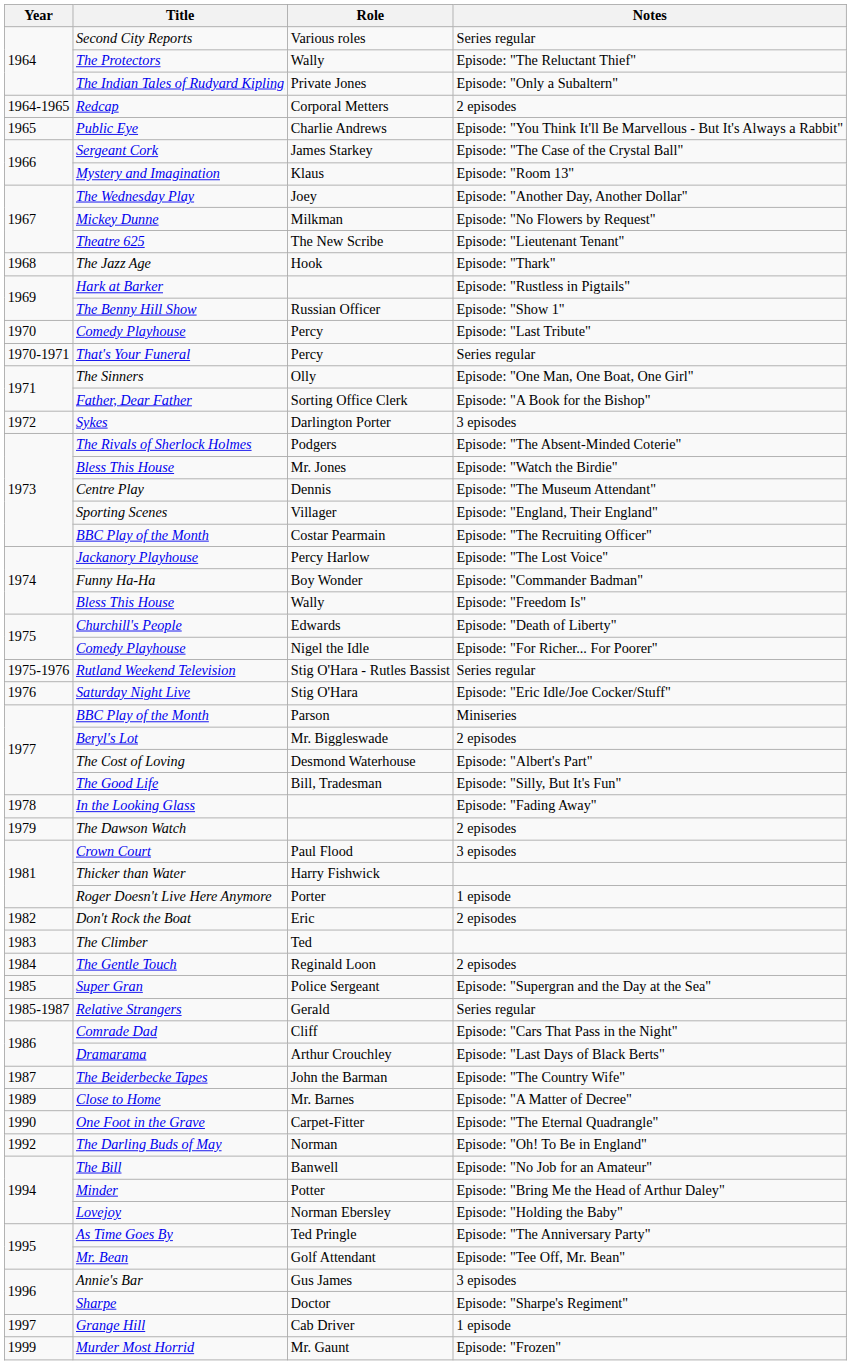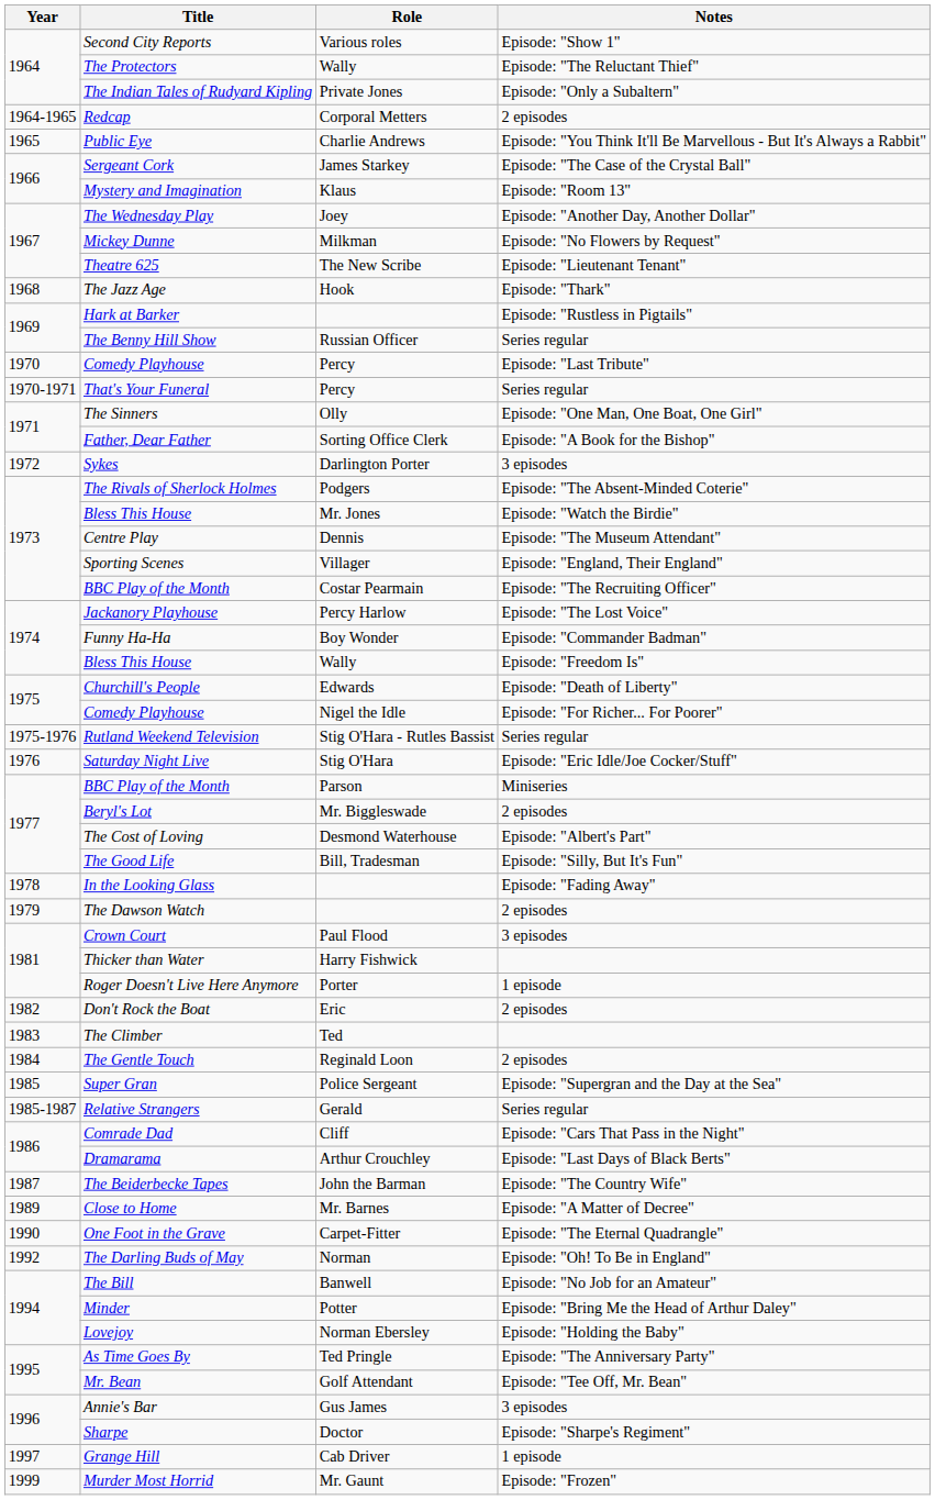Second City Reports | Notes: Series regular -> Episode: "Show 1"
The Benny Hill Show | Notes: Episode: "Show 1" -> Series regular
